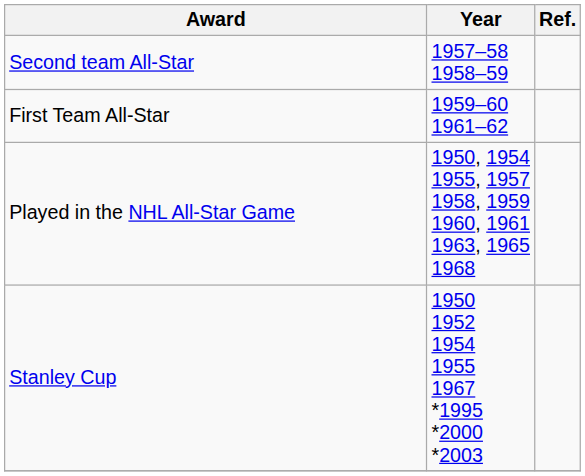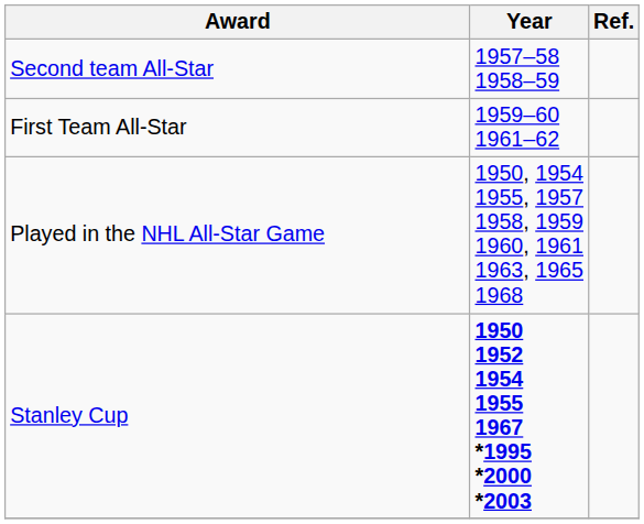Stanley Cup | Year: normal -> bold
